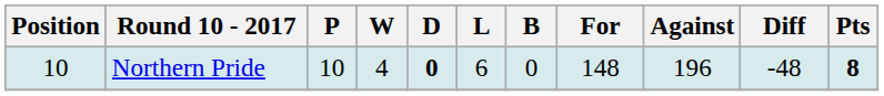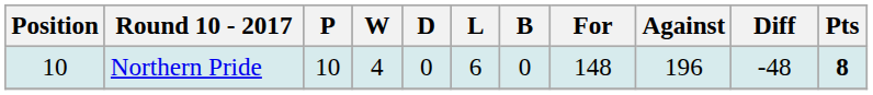Northern Pride | D: bold -> normal
